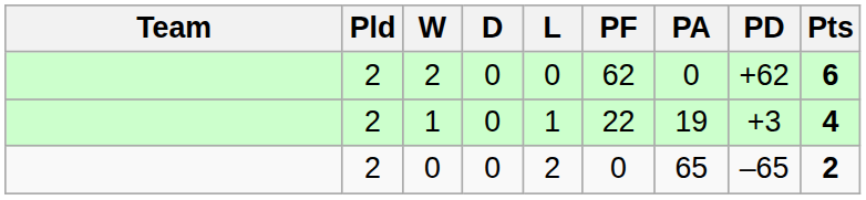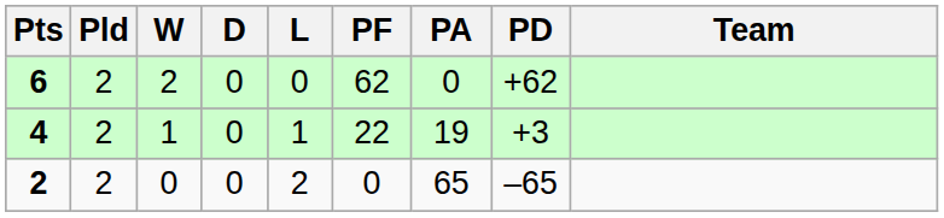columns swapped: Team <-> Pts
